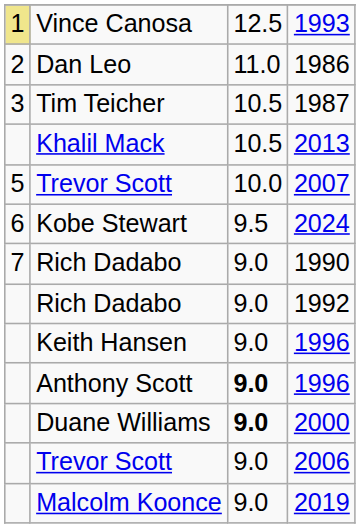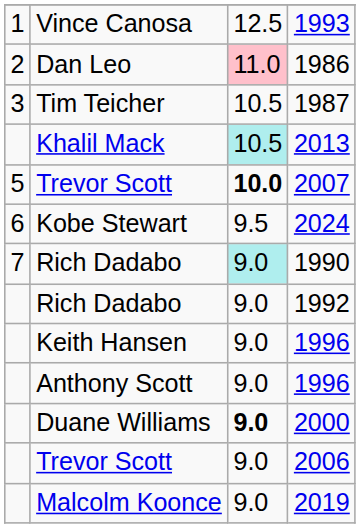1993 | column 1: khaki background -> no background
1986 | column 3: no background -> pink background
2013 | column 3: no background -> paleturquoise background
2007 | column 3: normal -> bold
1990 | column 3: no background -> paleturquoise background
Anthony Scott / 1996 | column 3: bold -> normal
